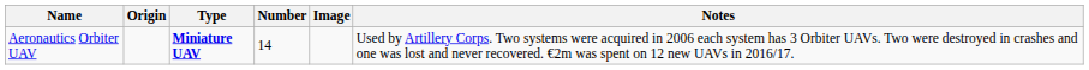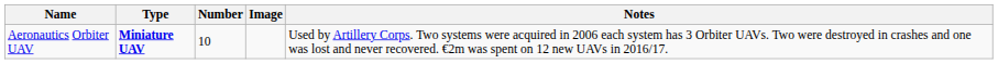- column: Origin
Aeronautics Orbiter UAV | Number: 14 -> 10
